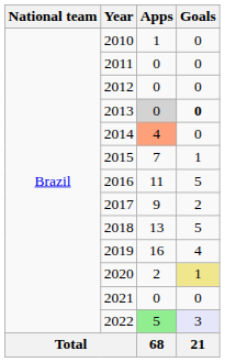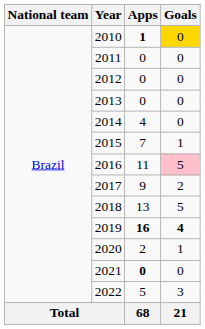2010 | Apps: normal -> bold
2010 | Goals: no background -> gold background
2013 | Apps: lightgrey background -> no background
2013 | Goals: bold -> normal
2014 | Apps: lightsalmon background -> no background
2016 | Goals: no background -> pink background
2019 | Apps: normal -> bold
2019 | Goals: normal -> bold
2020 | Goals: khaki background -> no background
2021 | Apps: normal -> bold
2022 | Apps: lightgreen background -> no background
2022 | Goals: lavender background -> no background
